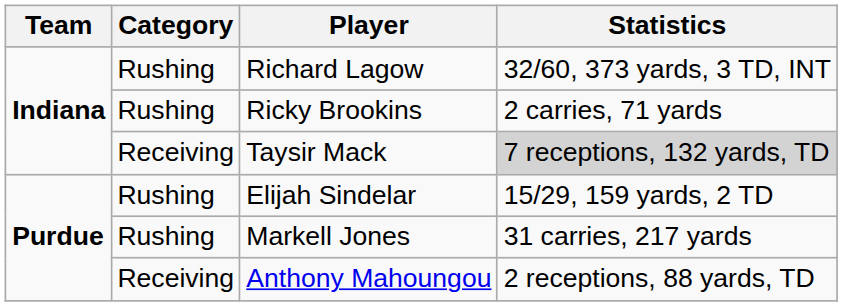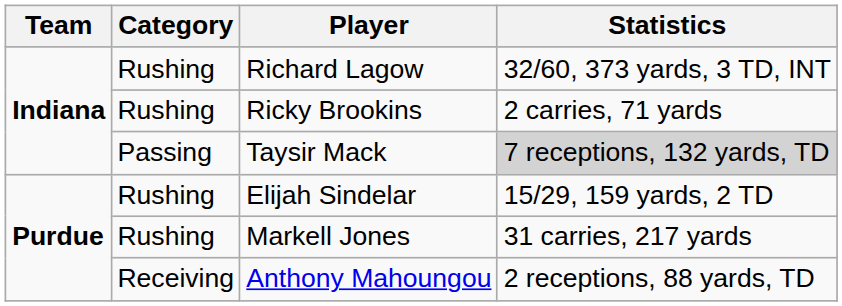Taysir Mack | Category: Receiving -> Passing
